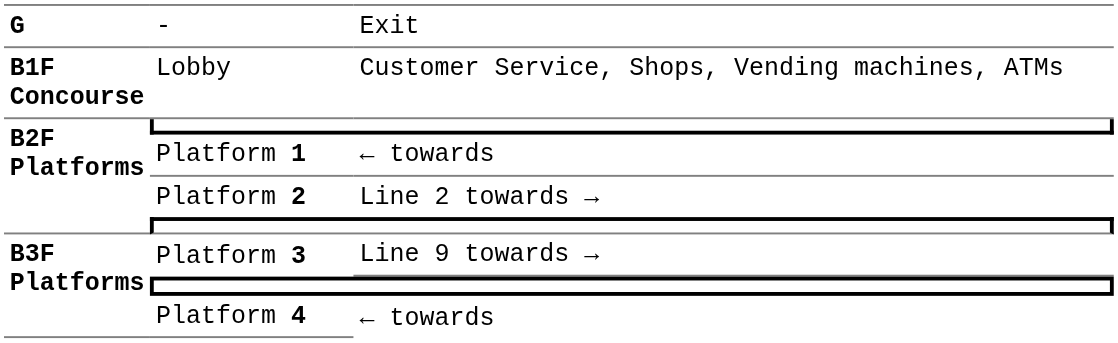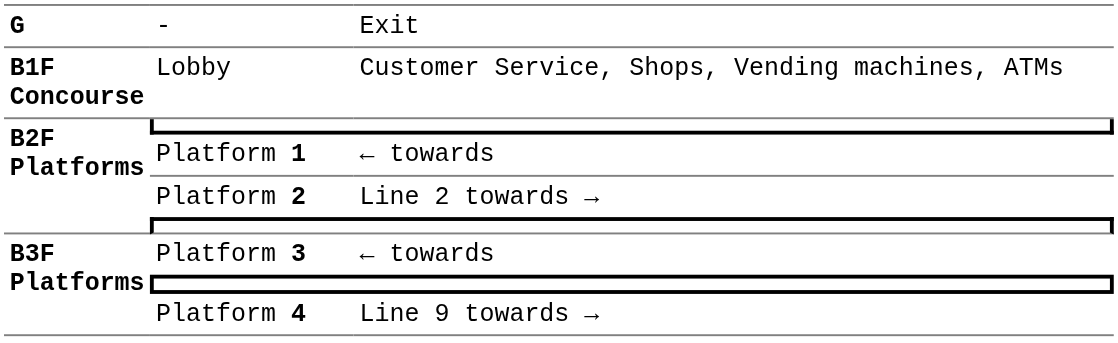Platform 3 | column 3: Line 9 towards → -> ← towards
Platform 4 | column 3: ← towards -> Line 9 towards →
